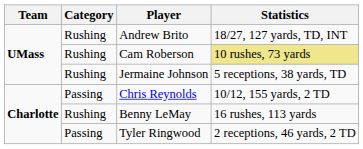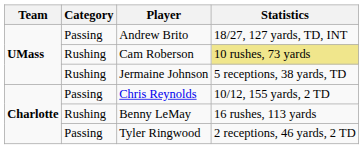Andrew Brito | Category: Rushing -> Passing
